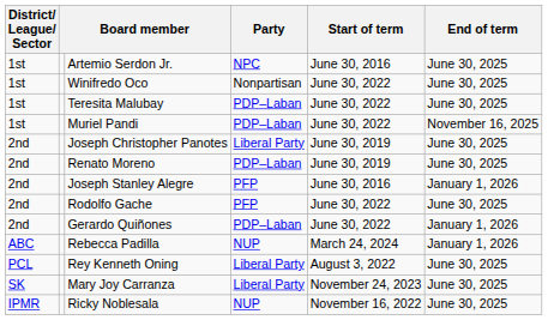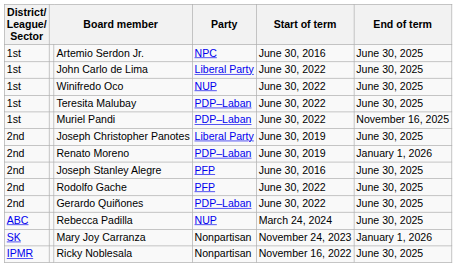+ row: 1st | John Carlo de Lima | Liberal Party | June 30, 2022 | June 30, 2025
Winifredo Oco | Party: Nonpartisan -> NUP
Renato Moreno | End of term: June 30, 2025 -> January 1, 2026
Joseph Stanley Alegre | End of term: January 1, 2026 -> June 30, 2025
Gerardo Quiñones | End of term: January 1, 2026 -> June 30, 2025
Rebecca Padilla | End of term: January 1, 2026 -> June 30, 2025
- row: PCL | Rey Kenneth Oning | Liberal Party | August 3, 2022 | June 30, 2025
Mary Joy Carranza | Party: Liberal Party -> Nonpartisan
Mary Joy Carranza | End of term: June 30, 2025 -> January 1, 2026
Ricky Noblesala | Party: NUP -> Nonpartisan
